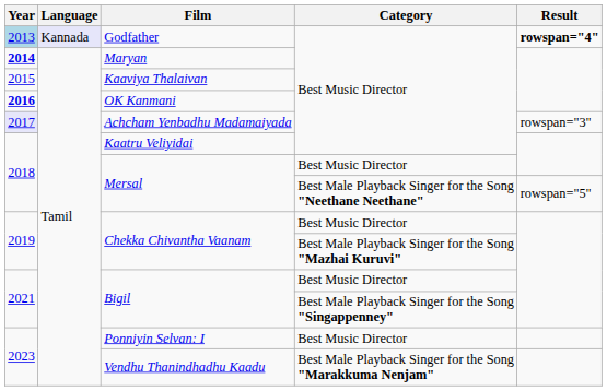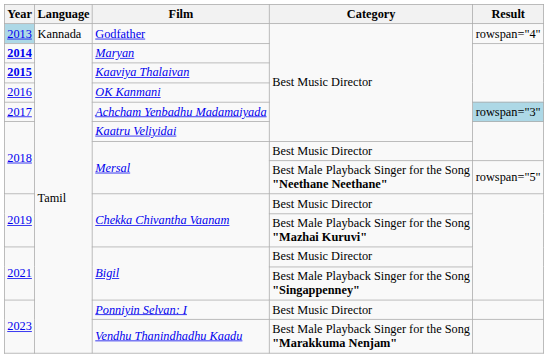Godfather | Language: lavender background -> no background
Godfather | Result: bold -> normal
Kaaviya Thalaivan | Year: normal -> bold
OK Kanmani | Year: bold -> normal
Achcham Yenbadhu Madamaiyada | Year: lavender background -> no background
Achcham Yenbadhu Madamaiyada | Result: no background -> lightblue background
